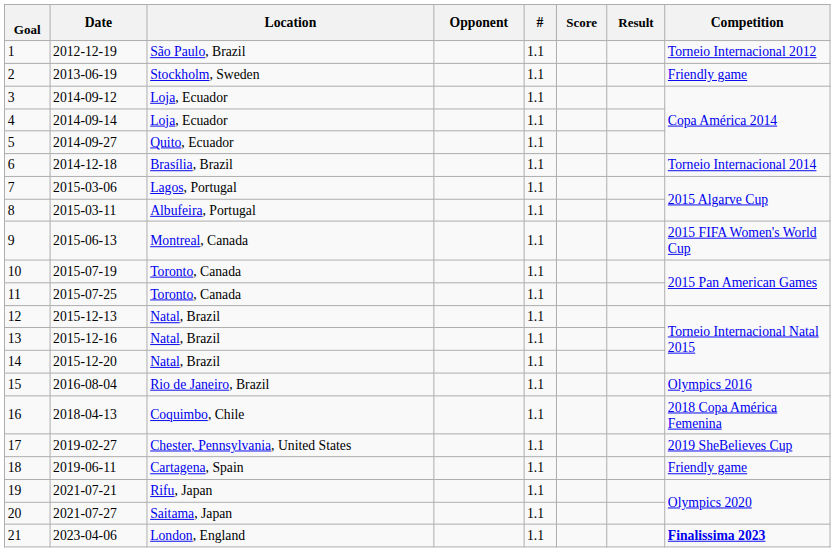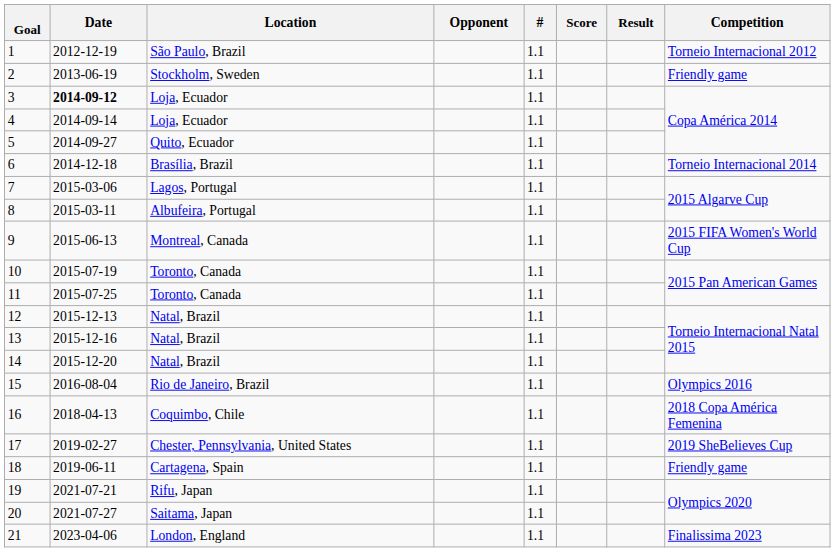3 | Date: normal -> bold
21 | Competition: bold -> normal
